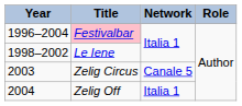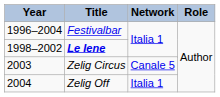1996–2004 | Title: pink background -> no background
1998–2002 | Title: normal -> bold
